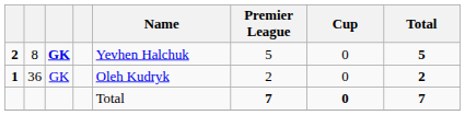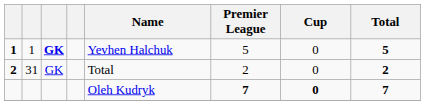row 2 | column 1: 2 -> 1
row 2 | column 2: 8 -> 1
row 3 | column 1: 1 -> 2
row 3 | column 2: 36 -> 31
row 3 | Name: Oleh Kudryk -> Total
row 4 | Name: Total -> Oleh Kudryk
